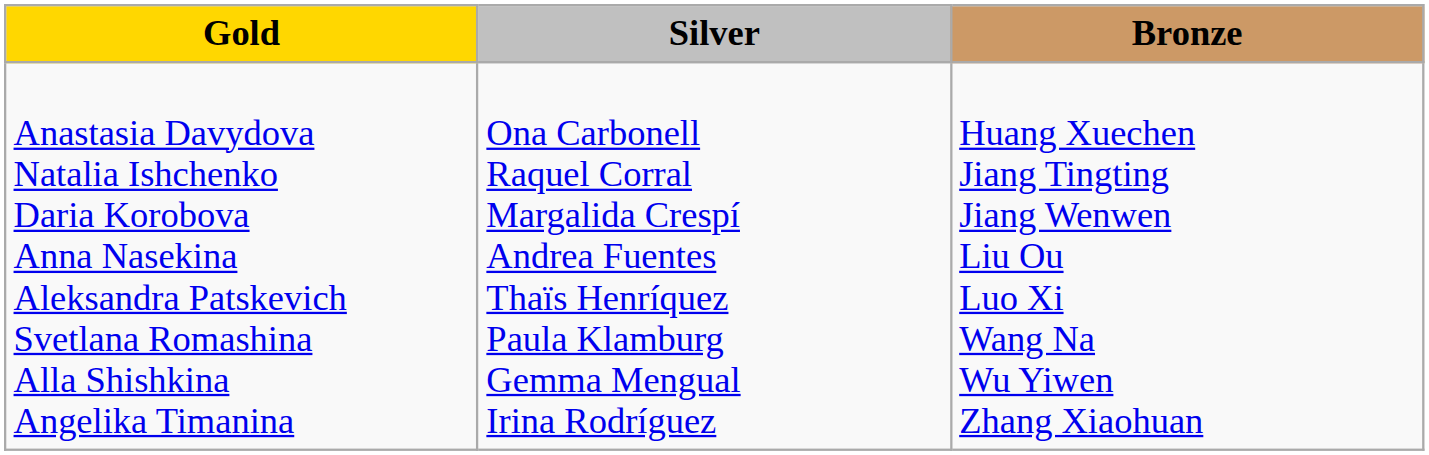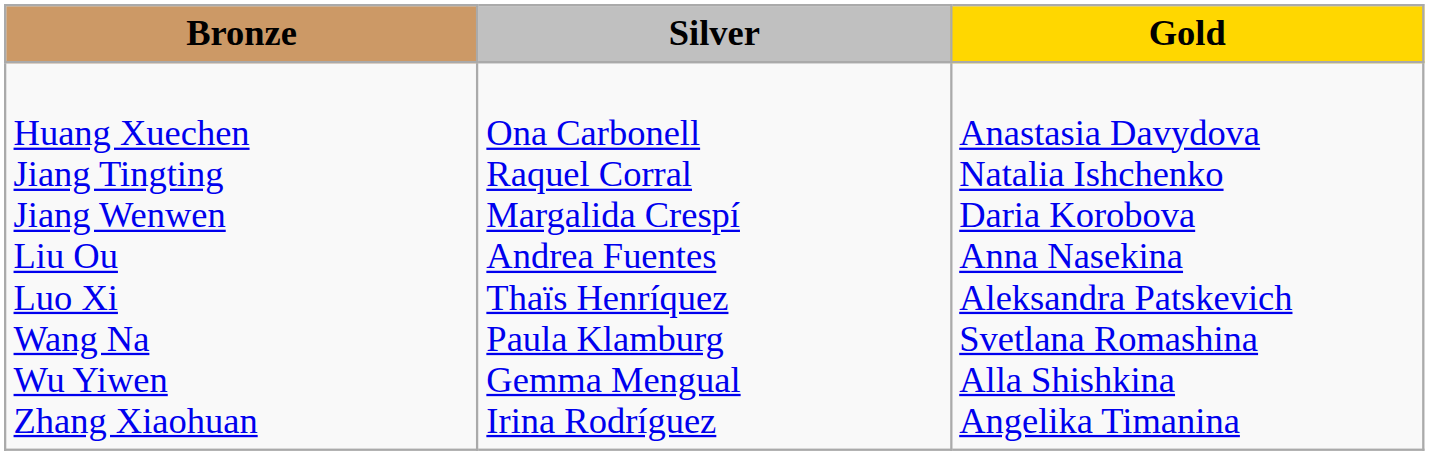columns swapped: Gold <-> Bronze
